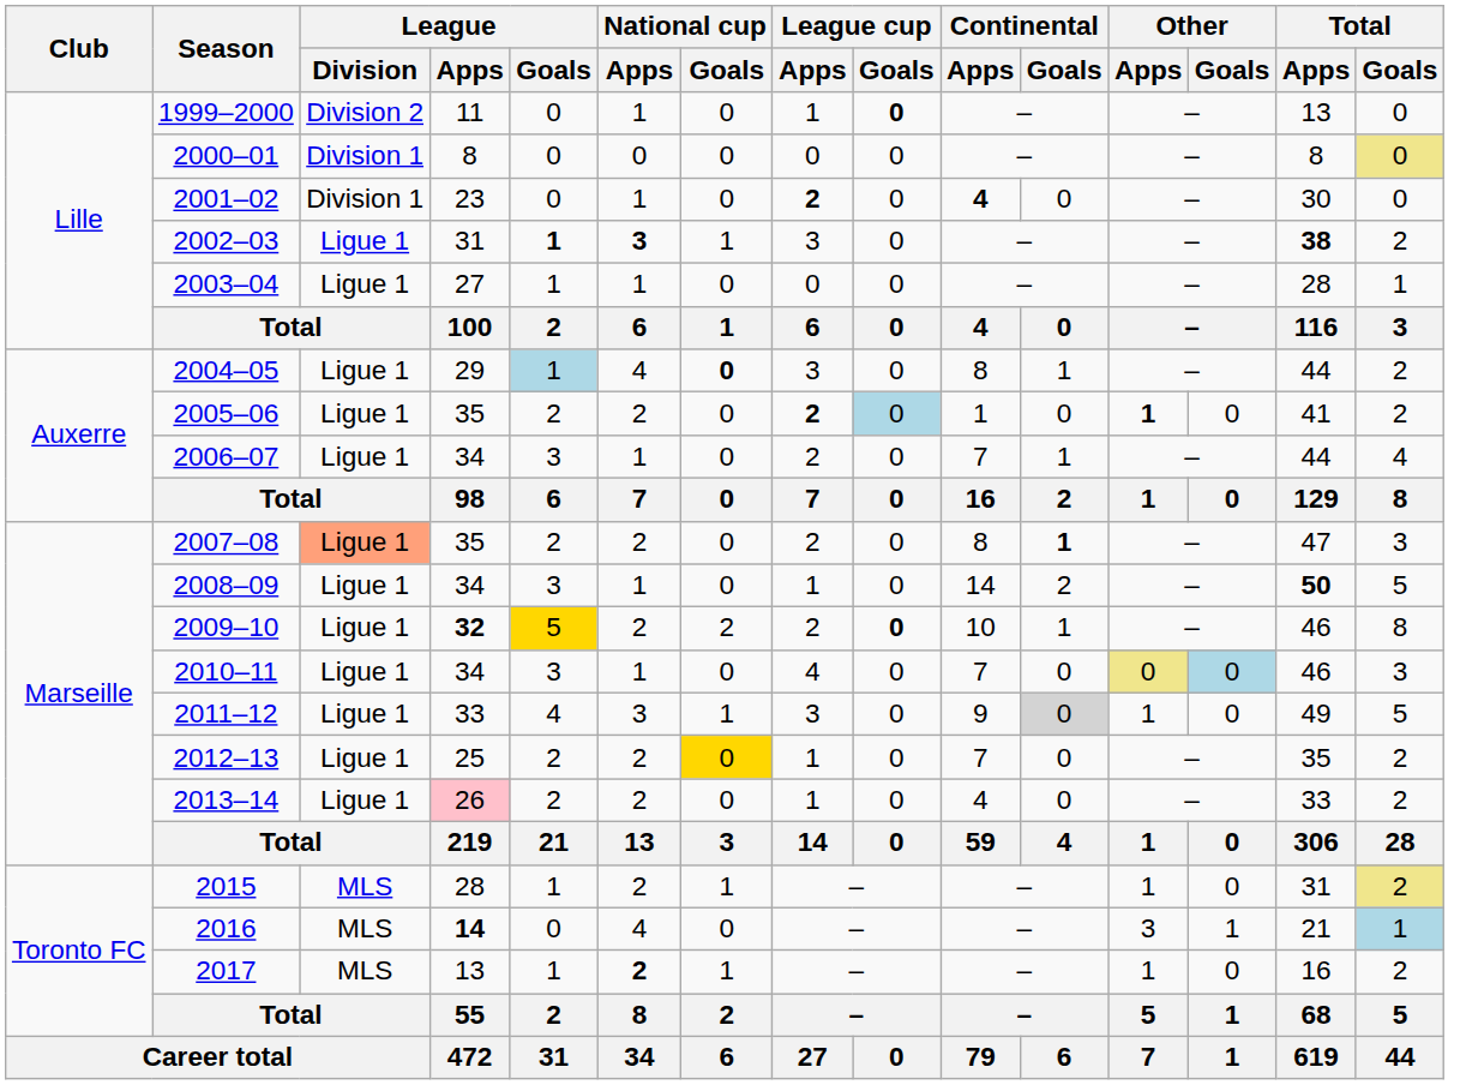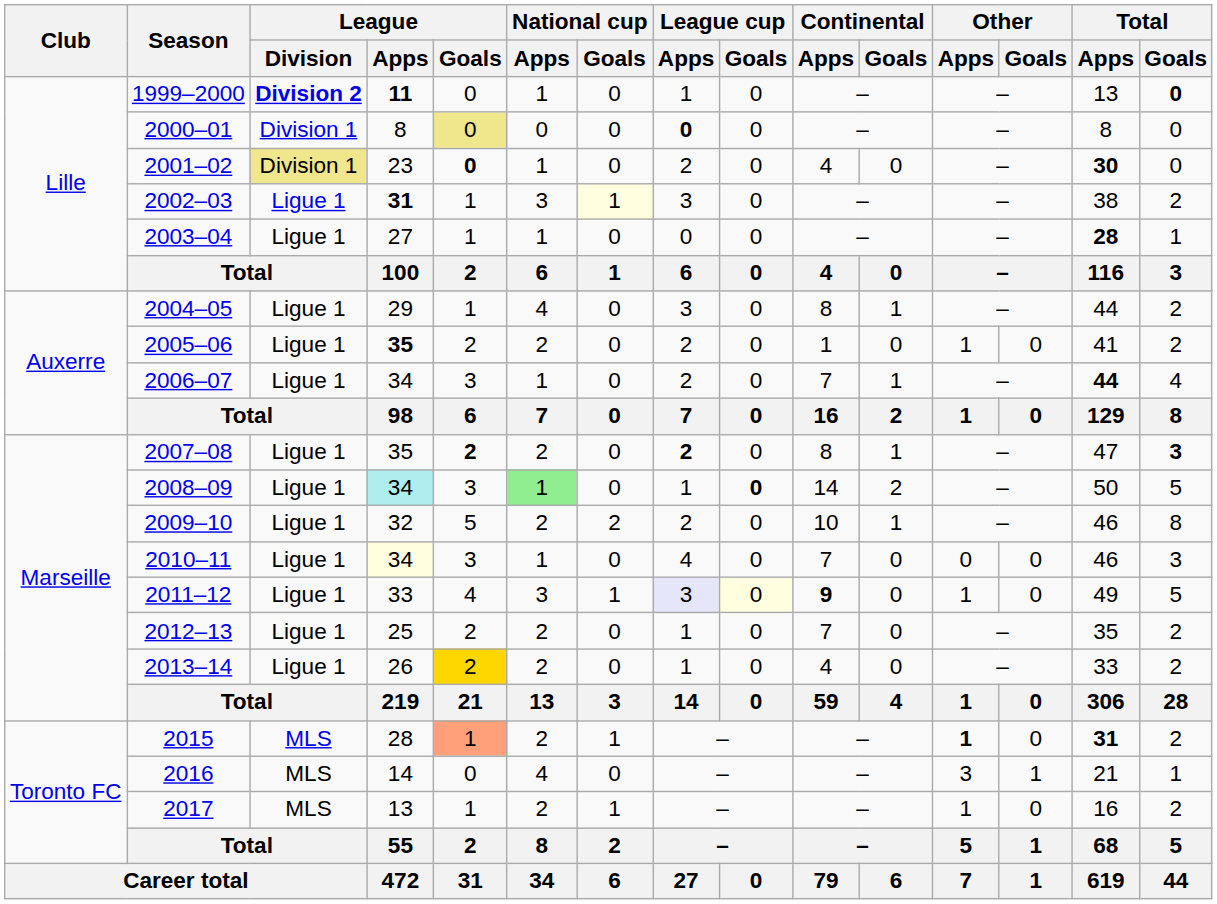1999–2000 | League / Division: normal -> bold
1999–2000 | League / Apps: normal -> bold
1999–2000 | League cup / Goals: bold -> normal
1999–2000 | Total / Goals: normal -> bold
2000–01 | League / Goals: no background -> khaki background
2000–01 | League cup / Apps: normal -> bold
2000–01 | Total / Goals: khaki background -> no background
2001–02 | League / Division: no background -> khaki background
2001–02 | League / Goals: normal -> bold
2001–02 | League cup / Apps: bold -> normal
2001–02 | Continental / Apps: bold -> normal
2001–02 | Total / Apps: normal -> bold
2002–03 | League / Apps: normal -> bold
2002–03 | League / Goals: bold -> normal
2002–03 | National cup / Apps: bold -> normal
2002–03 | National cup / Goals: no background -> lightyellow background
2002–03 | Total / Apps: bold -> normal
2003–04 | Total / Apps: normal -> bold
2004–05 | League / Goals: lightblue background -> no background
2004–05 | National cup / Goals: bold -> normal
2005–06 | League / Apps: normal -> bold
2005–06 | League cup / Apps: bold -> normal
2005–06 | League cup / Goals: lightblue background -> no background
2005–06 | Other / Apps: bold -> normal
2006–07 | Total / Apps: normal -> bold
2007–08 | League / Division: lightsalmon background -> no background
2007–08 | League / Goals: normal -> bold
2007–08 | League cup / Apps: normal -> bold
2007–08 | Continental / Goals: bold -> normal
2007–08 | Total / Goals: normal -> bold
2008–09 | League / Apps: no background -> paleturquoise background
2008–09 | National cup / Apps: no background -> lightgreen background
2008–09 | League cup / Goals: normal -> bold
2008–09 | Total / Apps: bold -> normal
2009–10 | League / Apps: bold -> normal
2009–10 | League / Goals: gold background -> no background
2009–10 | League cup / Goals: bold -> normal
2010–11 | League / Apps: no background -> lightyellow background
2010–11 | Other / Apps: khaki background -> no background
2010–11 | Other / Goals: lightblue background -> no background
2011–12 | League cup / Apps: no background -> lavender background
2011–12 | League cup / Goals: no background -> lightyellow background
2011–12 | Continental / Apps: normal -> bold
2011–12 | Continental / Goals: lightgrey background -> no background
2012–13 | National cup / Goals: gold background -> no background
2013–14 | League / Apps: pink background -> no background
2013–14 | League / Goals: no background -> gold background
2015 | League / Goals: no background -> lightsalmon background
2015 | Other / Apps: normal -> bold
2015 | Total / Apps: normal -> bold
2015 | Total / Goals: khaki background -> no background
2016 | League / Apps: bold -> normal
2016 | Total / Goals: lightblue background -> no background
2017 | National cup / Apps: bold -> normal
